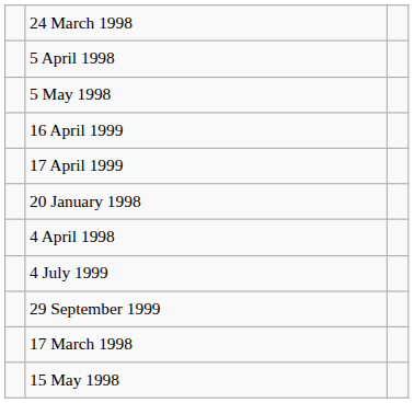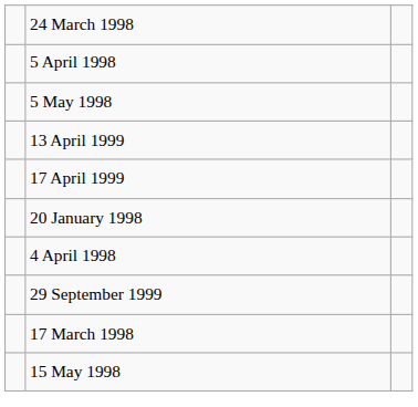+ row: 13 April 1999
- row: 16 April 1999
- row: 4 July 1999
